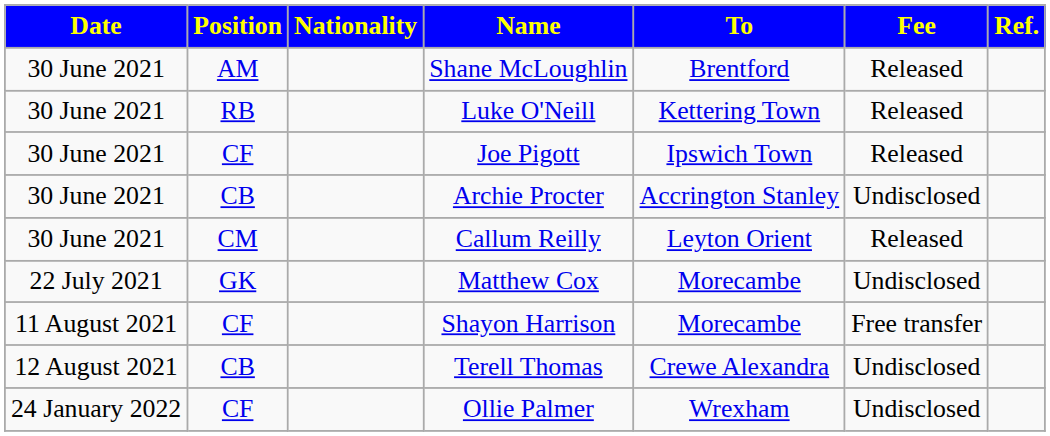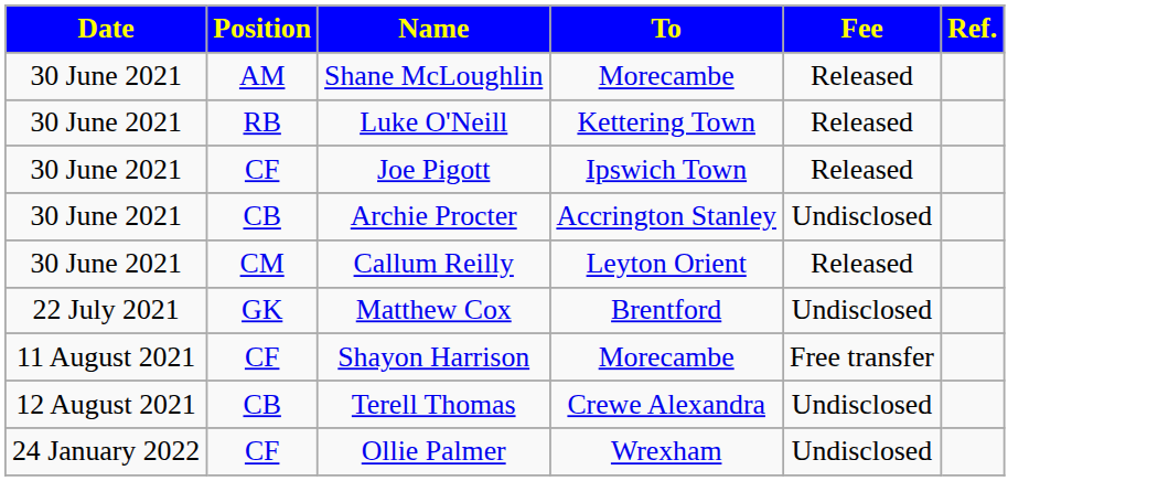- column: Nationality
Shane McLoughlin | To: Brentford -> Morecambe
Matthew Cox | To: Morecambe -> Brentford
